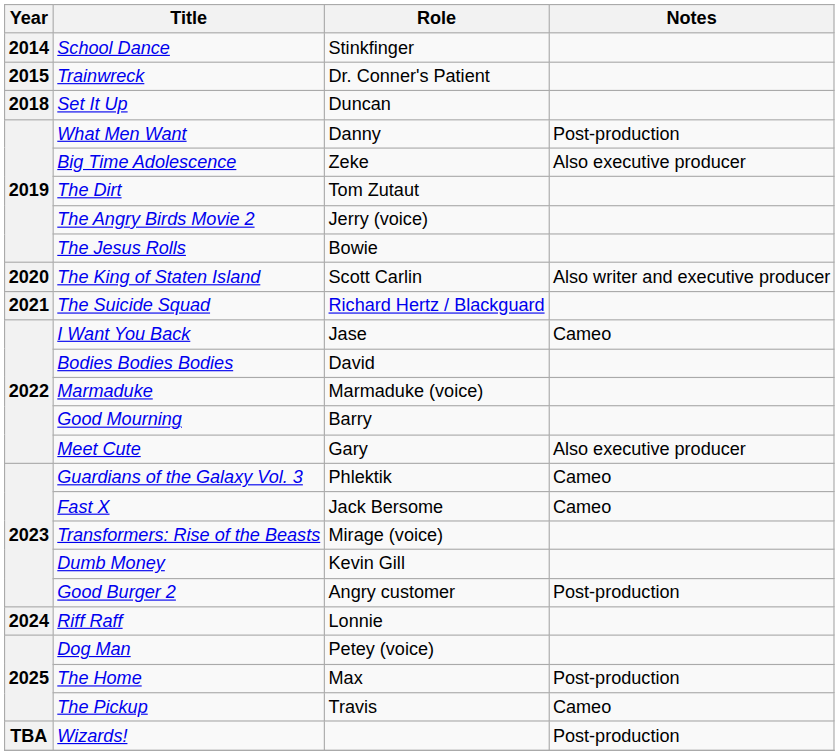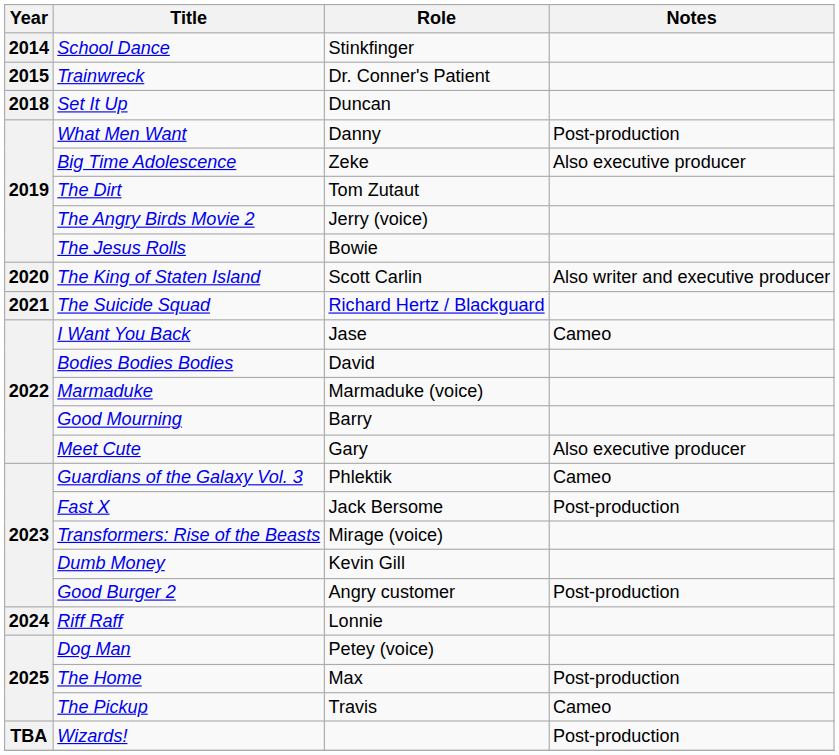Fast X | Notes: Cameo -> Post-production
